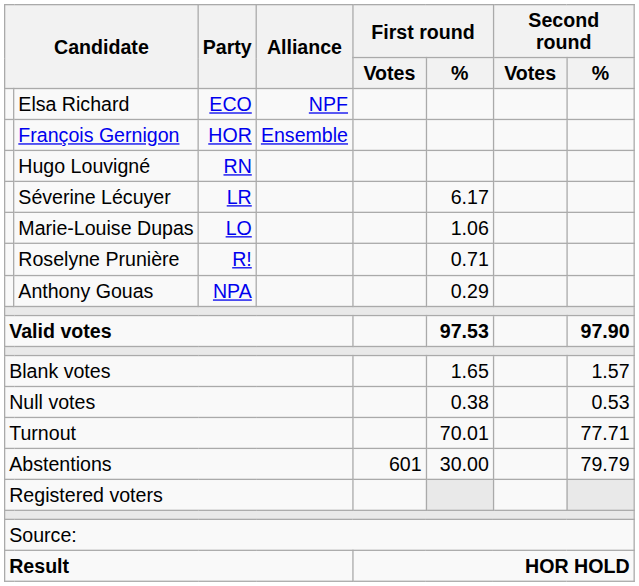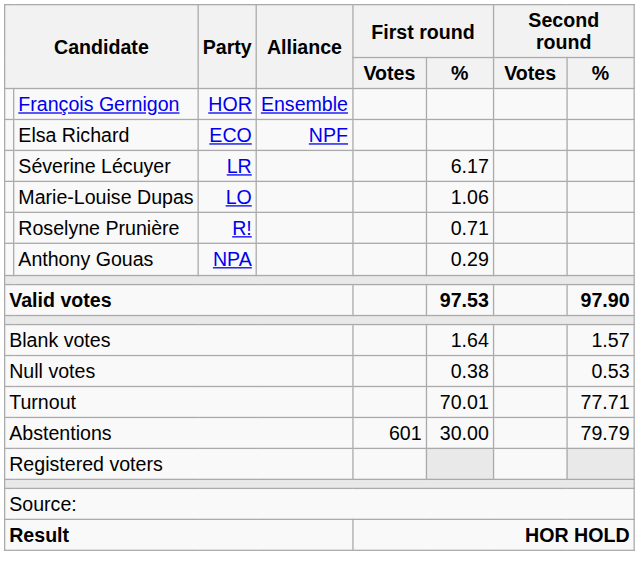rows swapped: François Gernigon <-> Elsa Richard
- row: Hugo Louvigné | RN
Blank votes | First round / %: 1.65 -> 1.64
